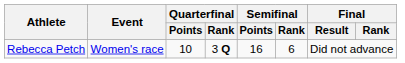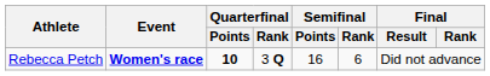Rebecca Petch | Event: normal -> bold
Rebecca Petch | Quarterfinal / Points: normal -> bold
